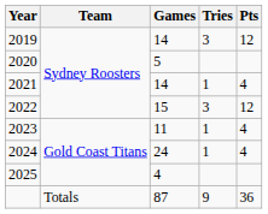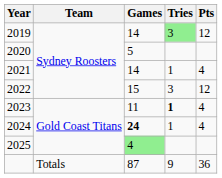2019 | Tries: no background -> lightgreen background
2023 | Tries: normal -> bold
2024 | Games: normal -> bold
2025 | Games: no background -> lightgreen background
